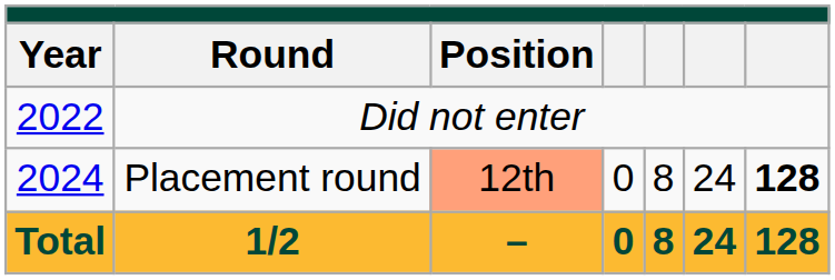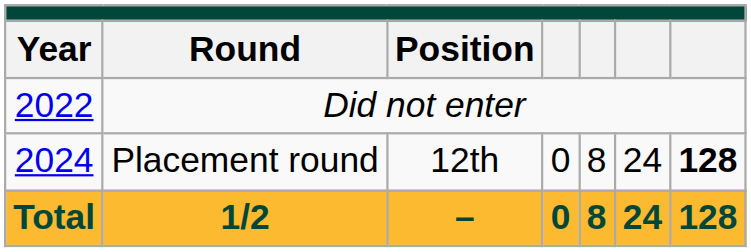Placement round | Position: lightsalmon background -> no background
